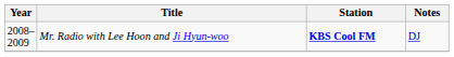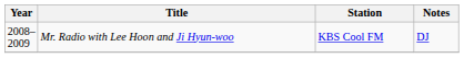Mr. Radio with Lee Hoon and Ji Hyun-woo | Station: bold -> normal
